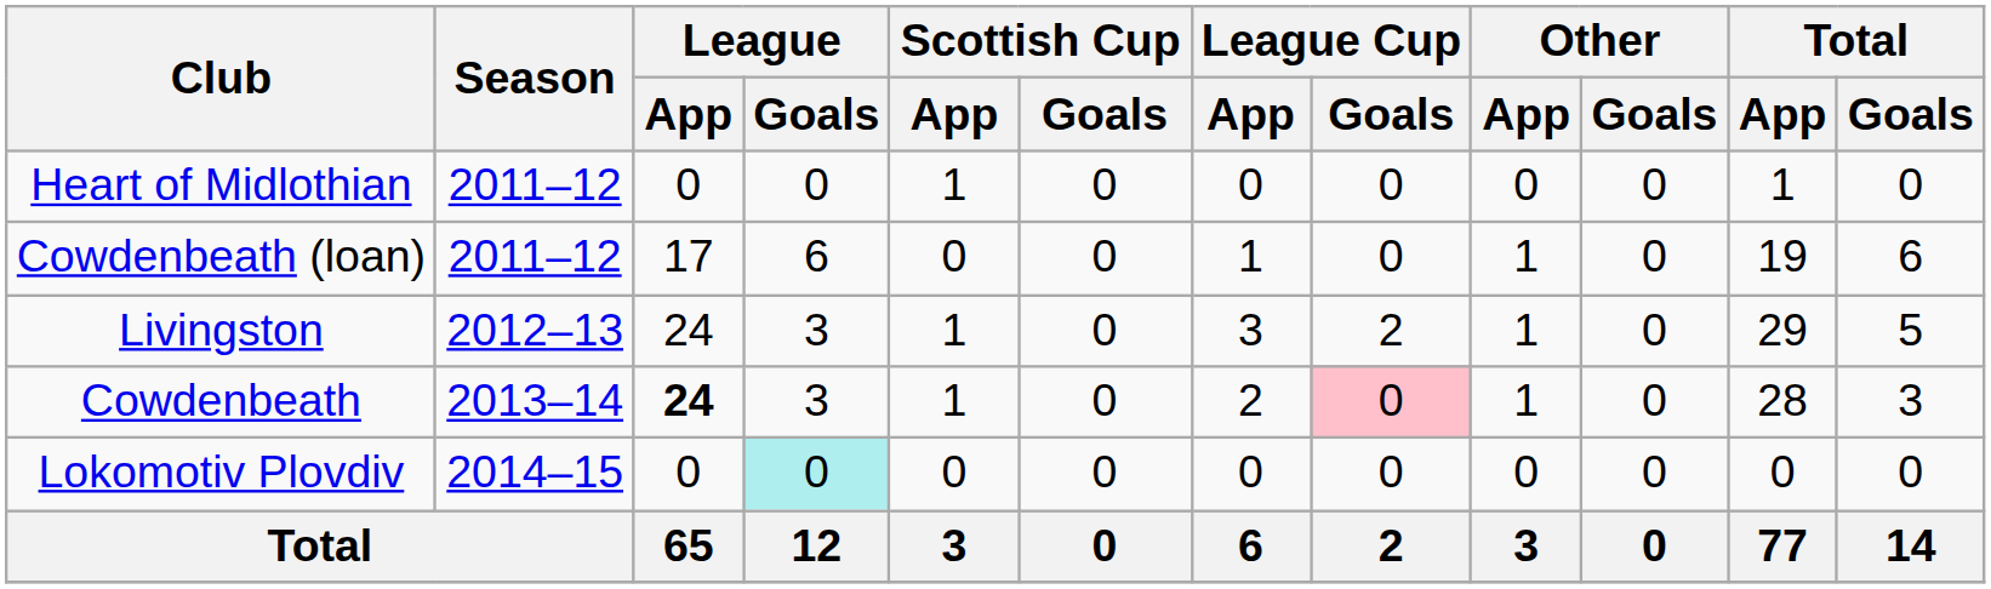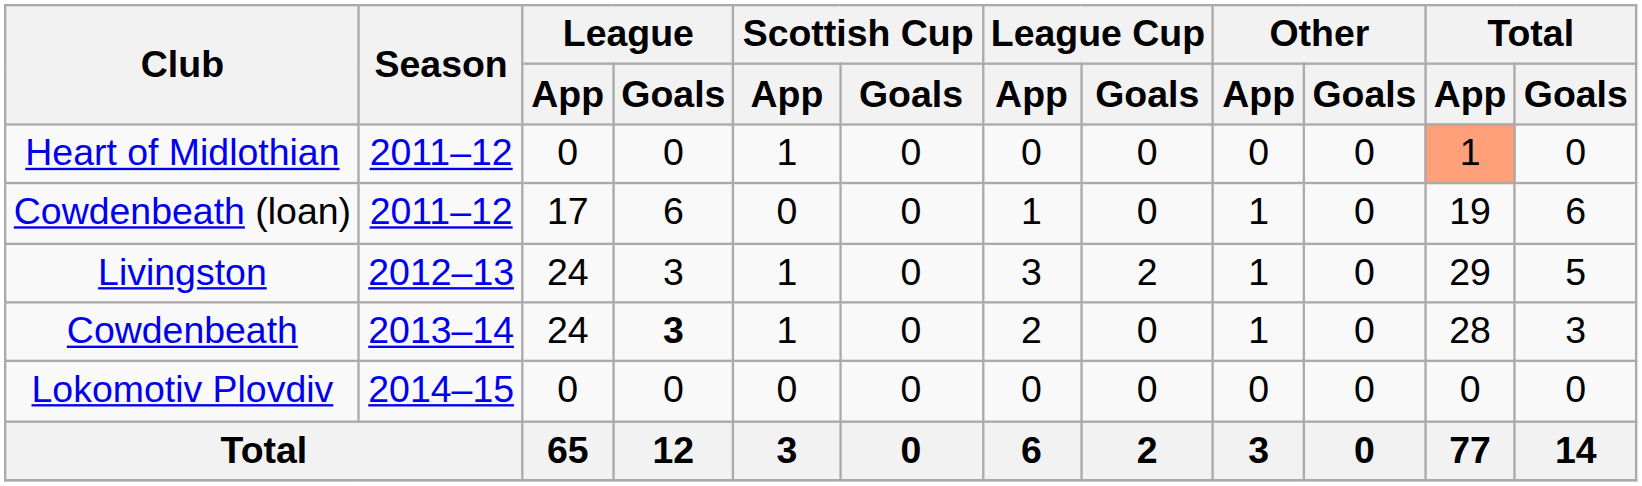Heart of Midlothian | Total / App: no background -> lightsalmon background
Cowdenbeath | League / App: bold -> normal
Cowdenbeath | League / Goals: normal -> bold
Cowdenbeath | League Cup / Goals: pink background -> no background
Lokomotiv Plovdiv | League / Goals: paleturquoise background -> no background
